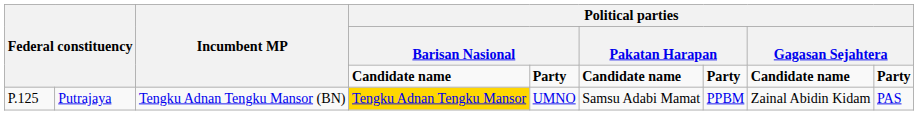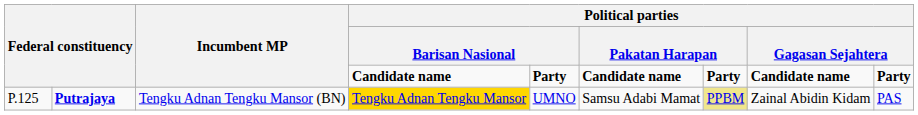P.125 | column 2: normal -> bold
P.125 | column 7: no background -> khaki background
